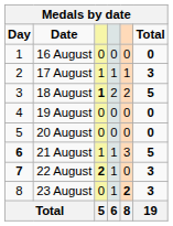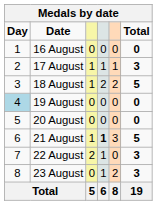18 August | column 3: bold -> normal
19 August | Day: no background -> lightblue background
21 August | Day: bold -> normal
21 August | column 4: normal -> bold
22 August | Day: bold -> normal
22 August | column 3: bold -> normal
23 August | column 5: bold -> normal
